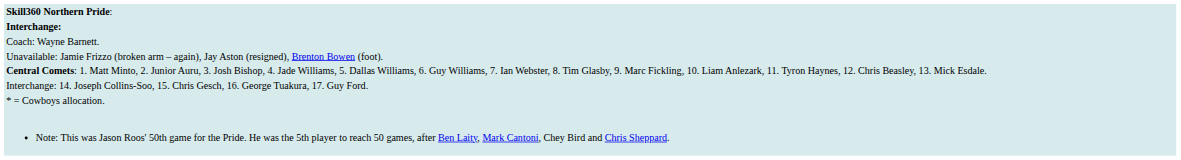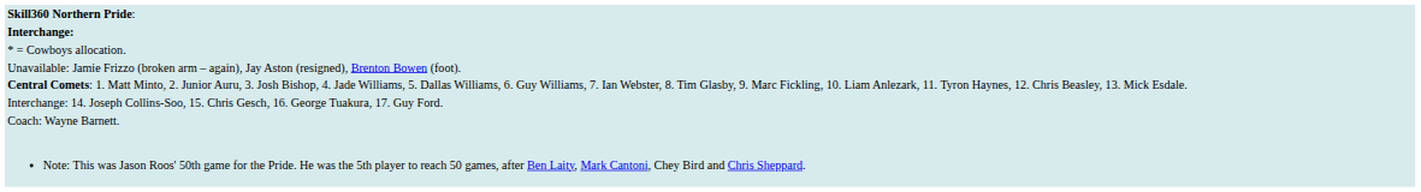row 3 | column 1: Coach: Wayne Barnett. -> * = Cowboys allocation.
row 7 | column 1: * = Cowboys allocation. -> Coach: Wayne Barnett.
